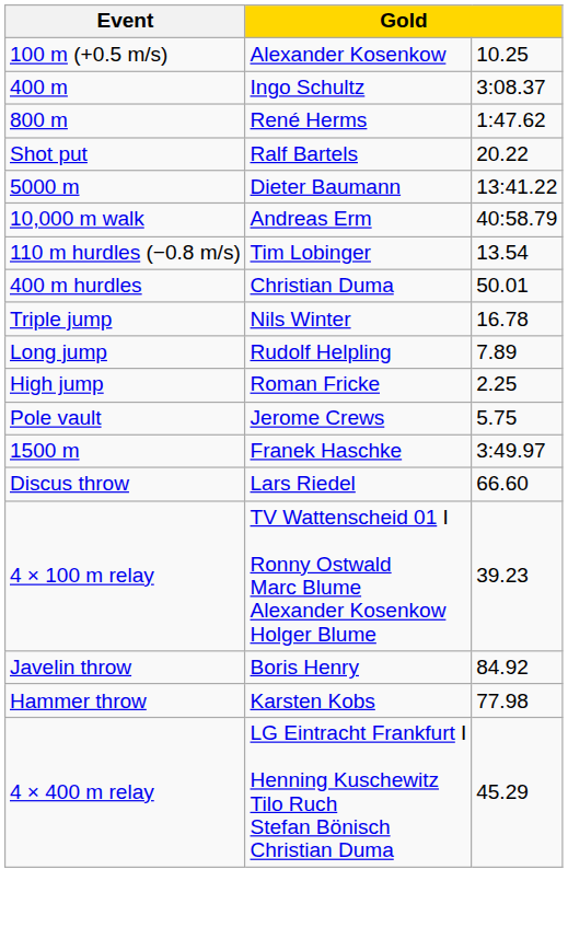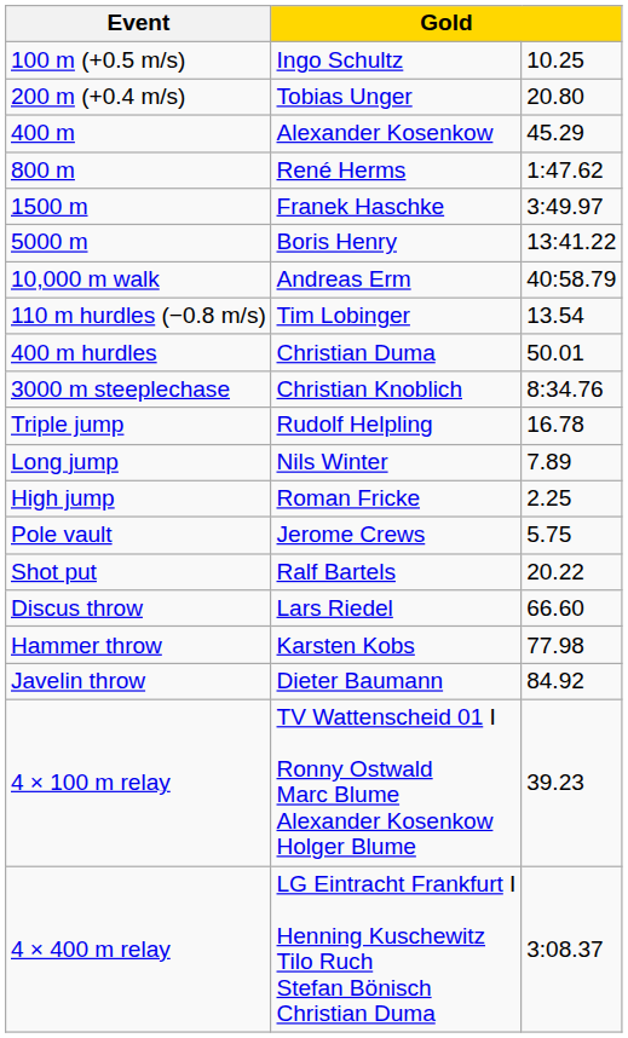100 m (+0.5 m/s) | column 2: Alexander Kosenkow -> Ingo Schultz
+ row: 200 m (+0.4 m/s) | Tobias Unger | 20.80
400 m | column 2: Ingo Schultz -> Alexander Kosenkow
400 m | column 3: 3:08.37 -> 45.29
rows swapped: 1500 m <-> Shot put
5000 m | column 2: Dieter Baumann -> Boris Henry
+ row: 3000 m steeplechase | Christian Knoblich | 8:34.76
Triple jump | column 2: Nils Winter -> Rudolf Helpling
Long jump | column 2: Rudolf Helpling -> Nils Winter
rows swapped: Hammer throw <-> 4 × 100 m relay
Javelin throw | column 2: Boris Henry -> Dieter Baumann
4 × 400 m relay | column 3: 45.29 -> 3:08.37
